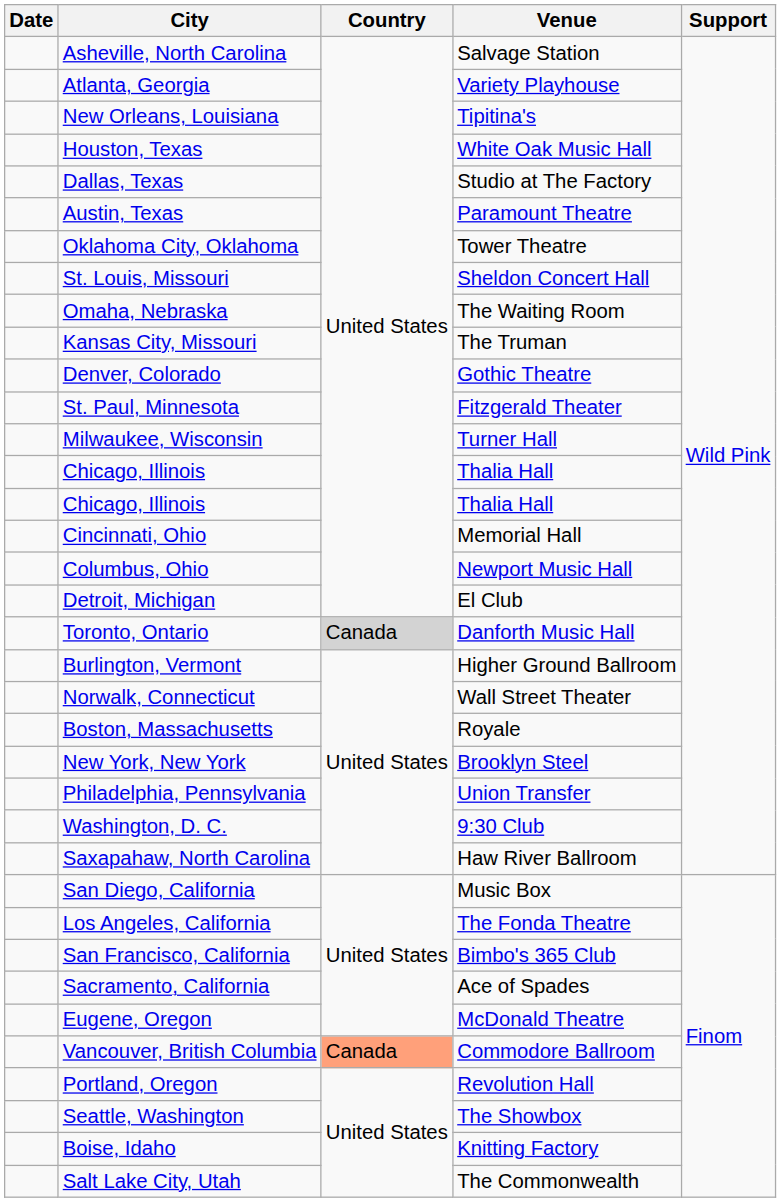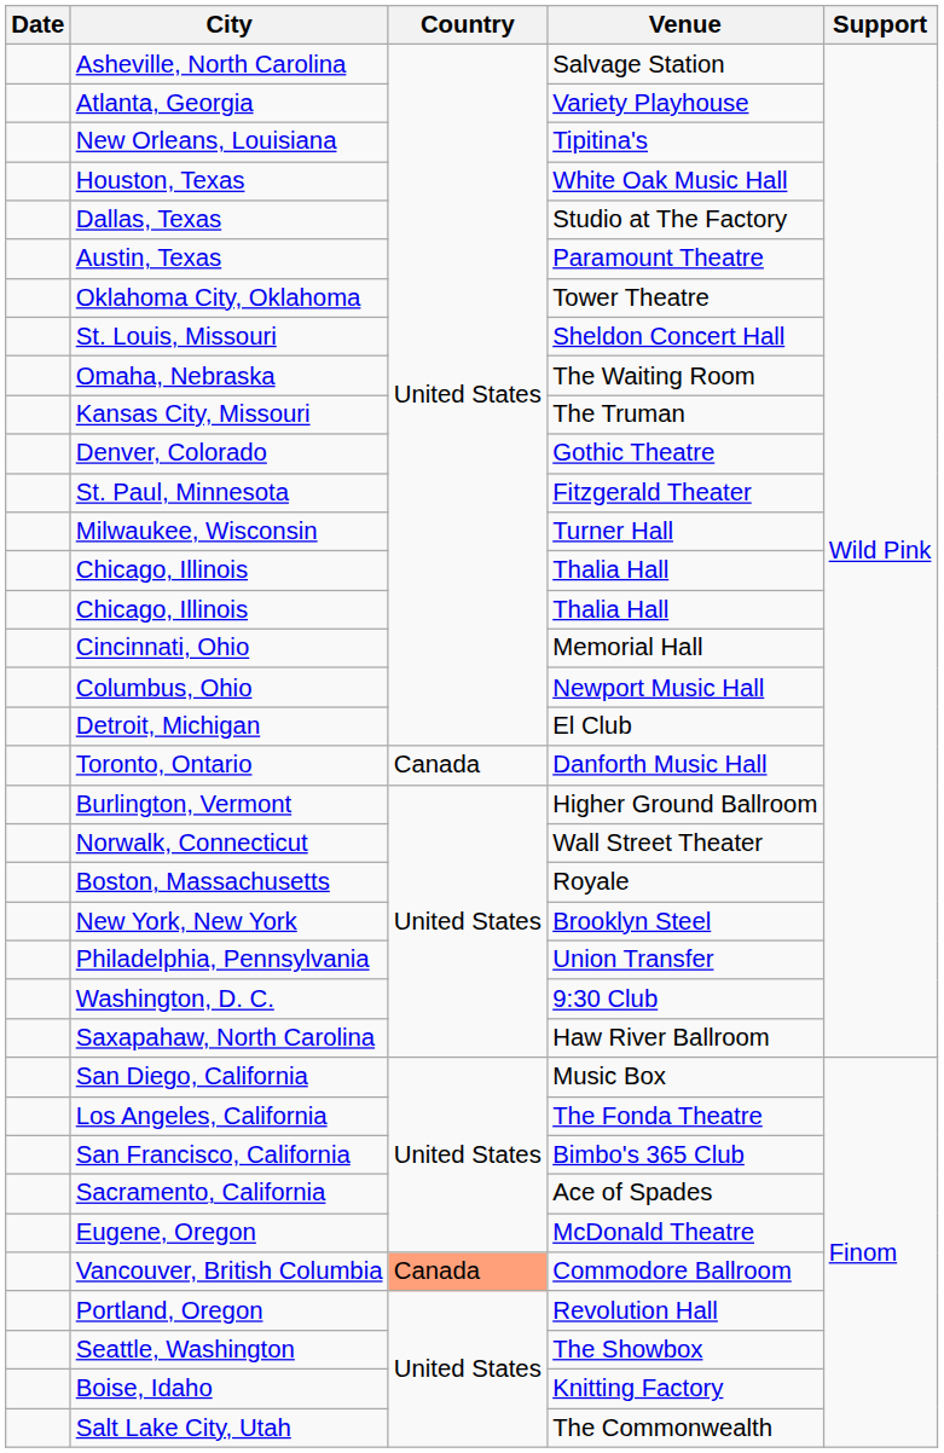Toronto, Ontario | Country: lightgrey background -> no background
